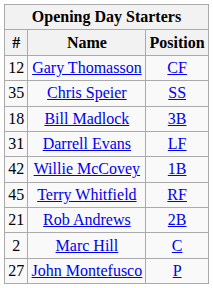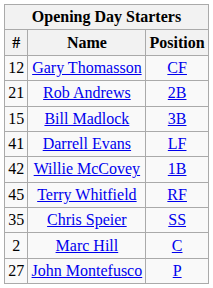rows swapped: Rob Andrews <-> Chris Speier
Bill Madlock | #: 18 -> 15
Darrell Evans | #: 31 -> 41
